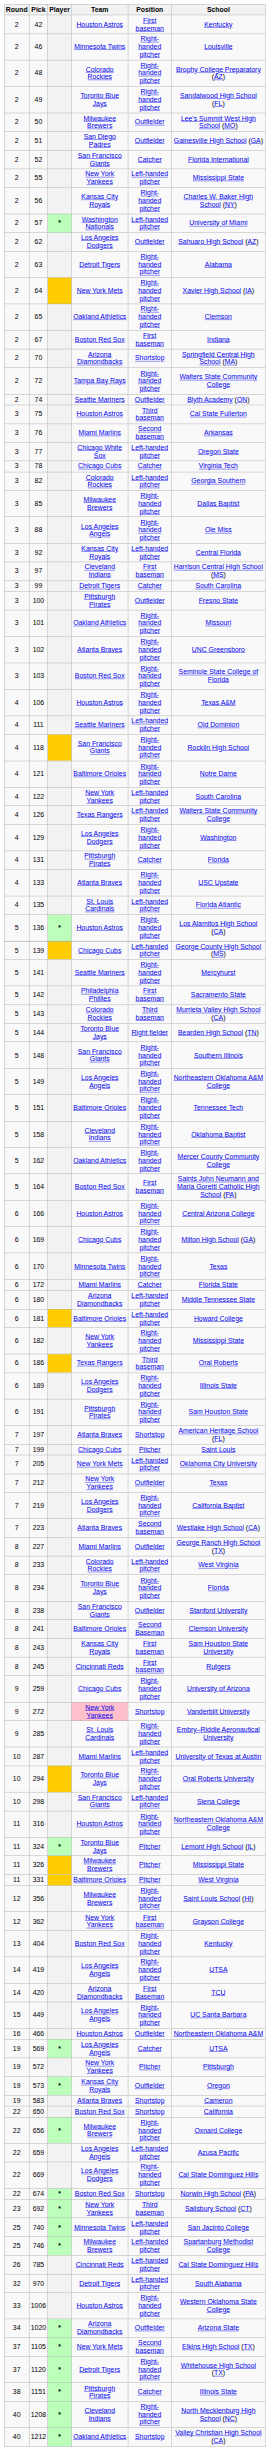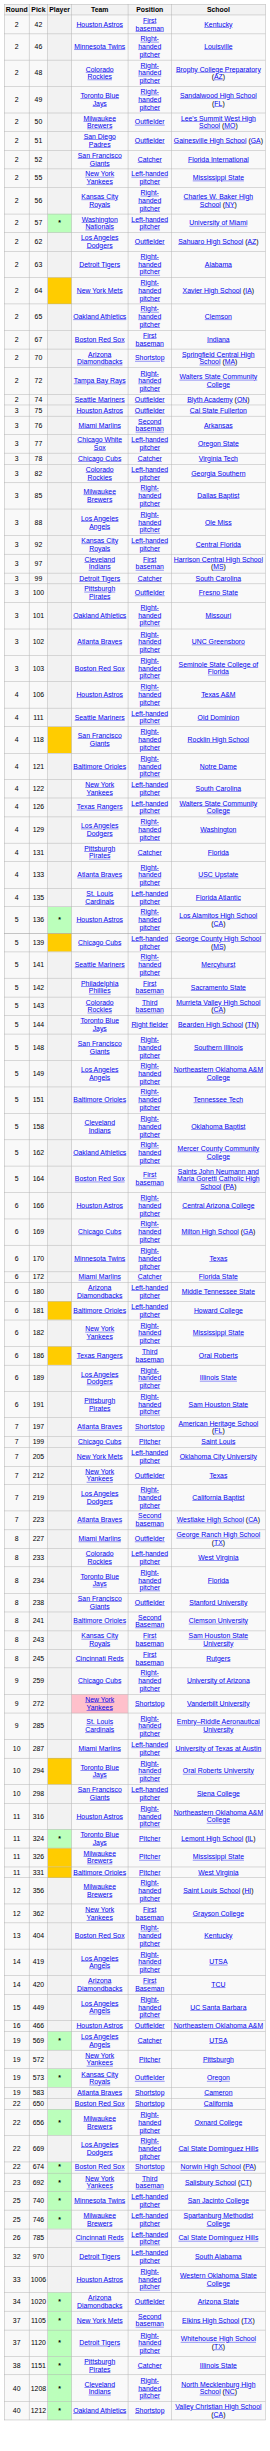75 | Position: Third baseman -> Outfielder
- row: 22 | 659 | Los Angeles Angels | Left-handed pitcher | Azusa Pacific
